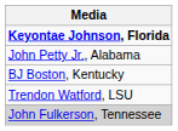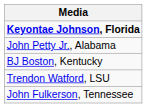row 6 | column 1: lightgrey background -> no background
